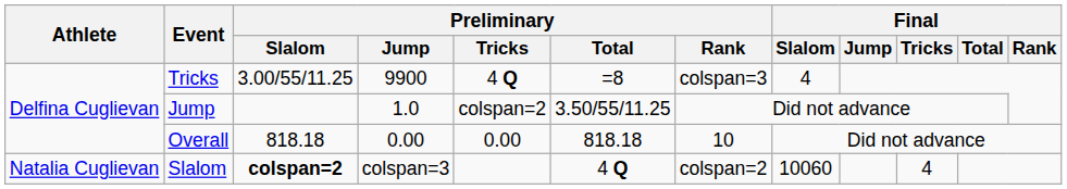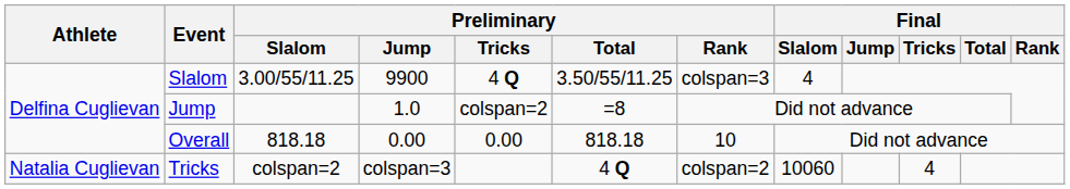row 3 | Event: Tricks -> Slalom
row 3 | Preliminary / Total: =8 -> 3.50/55/11.25
row 4 | Preliminary / Total: 3.50/55/11.25 -> =8
row 6 | Event: Slalom -> Tricks
row 6 | Preliminary / Slalom: bold -> normal
